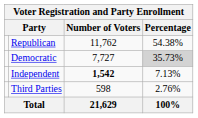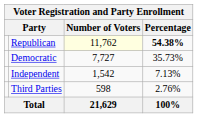Republican | Number of Voters: no background -> lightyellow background
Republican | Percentage: normal -> bold
Democratic | Percentage: lightgrey background -> no background
Independent | Number of Voters: bold -> normal
